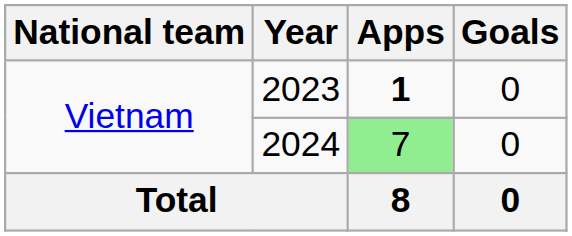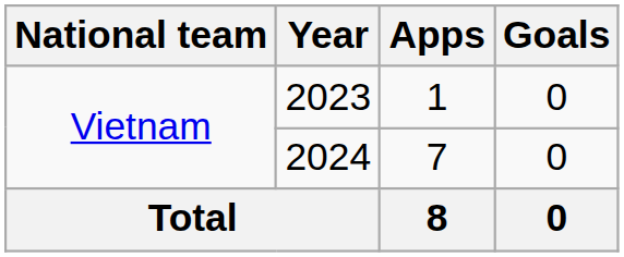2023 | Apps: bold -> normal
2024 | Apps: lightgreen background -> no background
